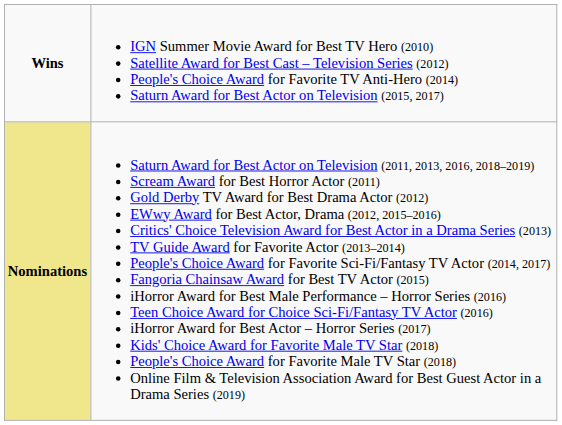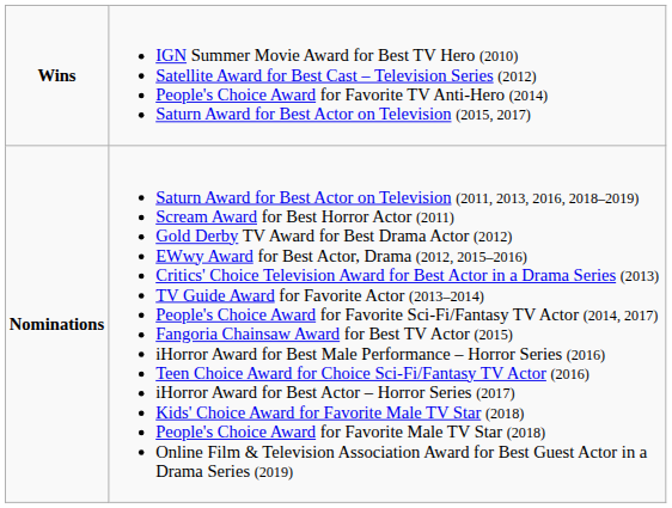Nominations | column 1: khaki background -> no background
